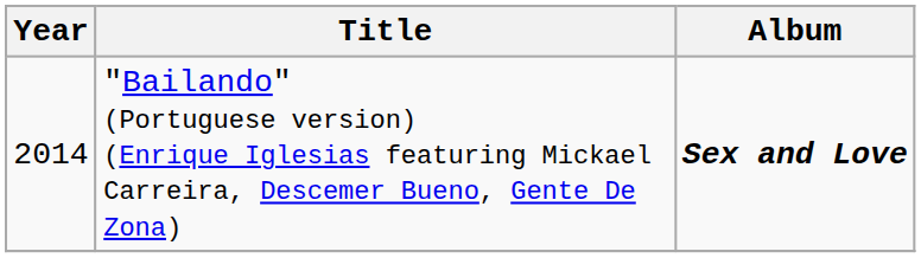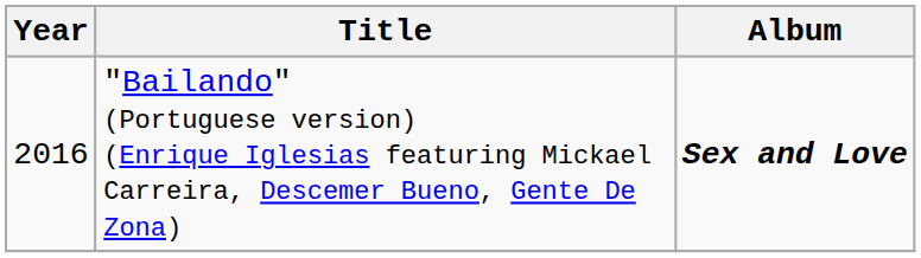row 2 | Year: 2014 -> 2016
